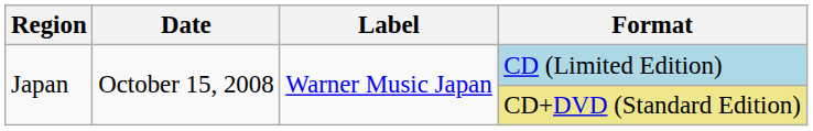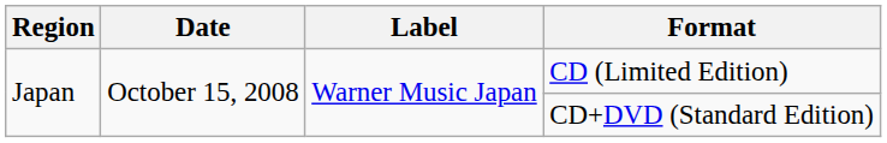CD (Limited Edition) | Format: lightblue background -> no background
CD+DVD (Standard Edition) | Format: khaki background -> no background
